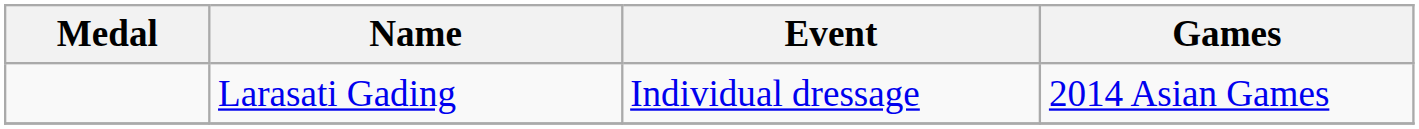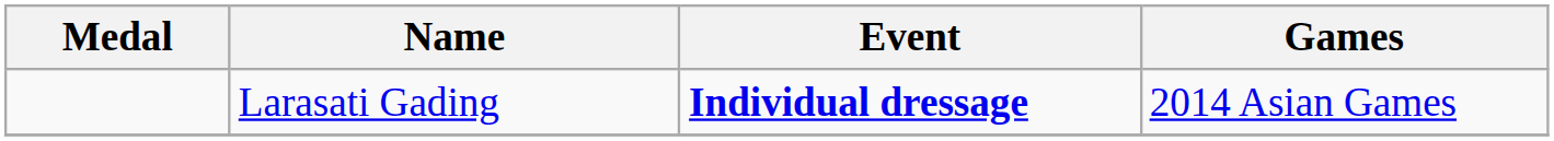Larasati Gading | Event: normal -> bold
